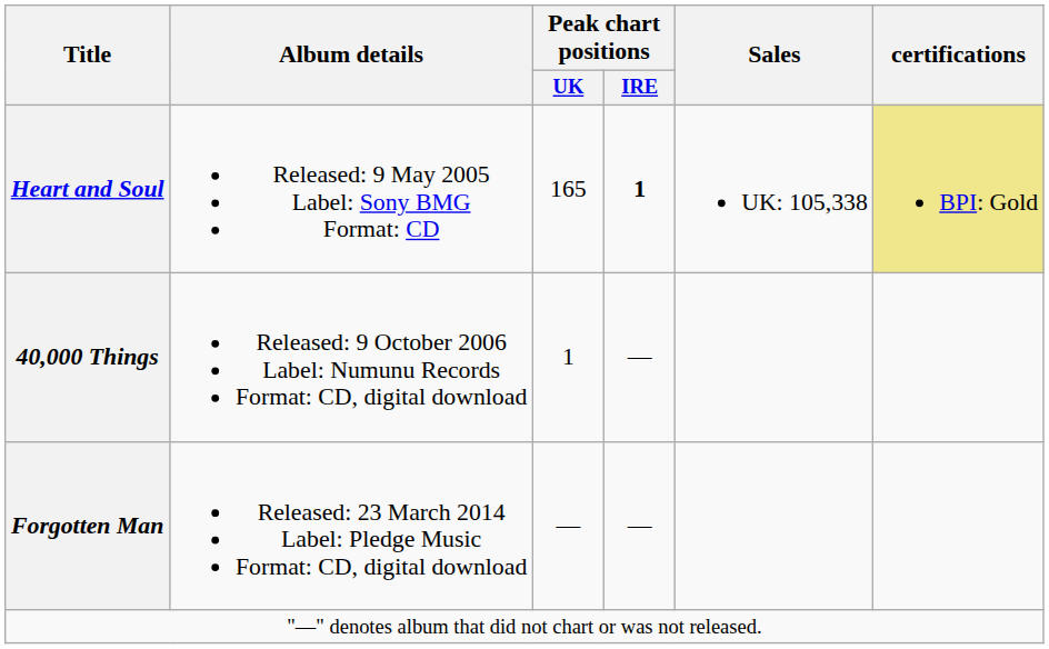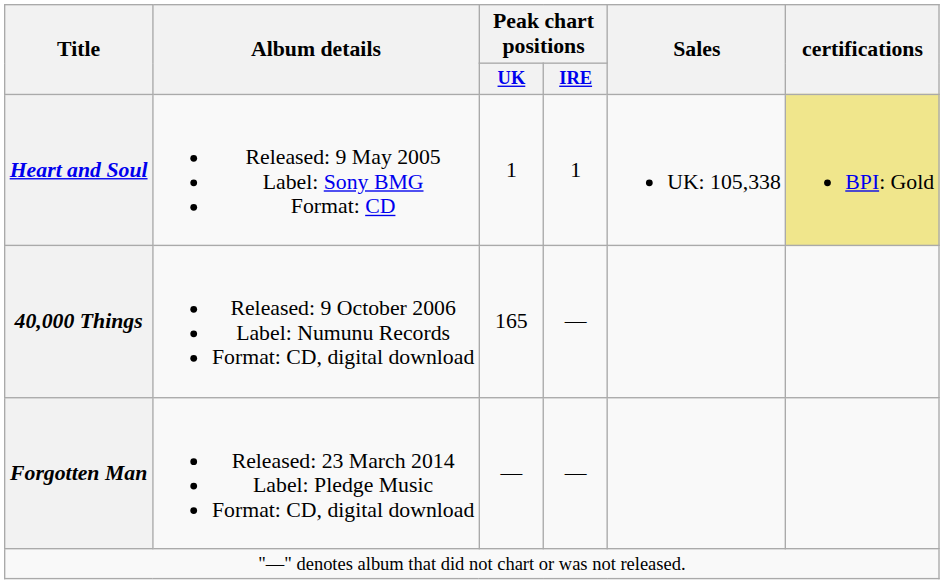Heart and Soul | Peak chart positions / UK: 165 -> 1
Heart and Soul | Peak chart positions / IRE: bold -> normal
40,000 Things | Peak chart positions / UK: 1 -> 165
